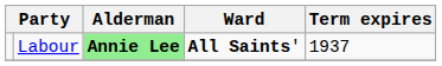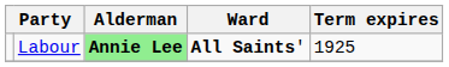Labour | Term expires: 1937 -> 1925
